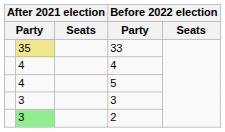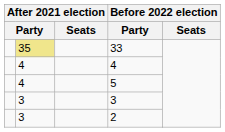2 | column 2: lightgreen background -> no background
